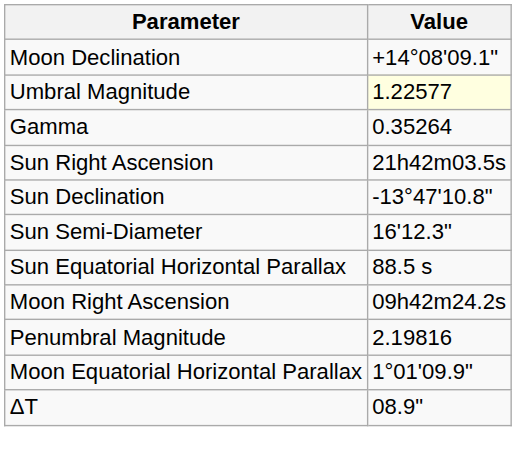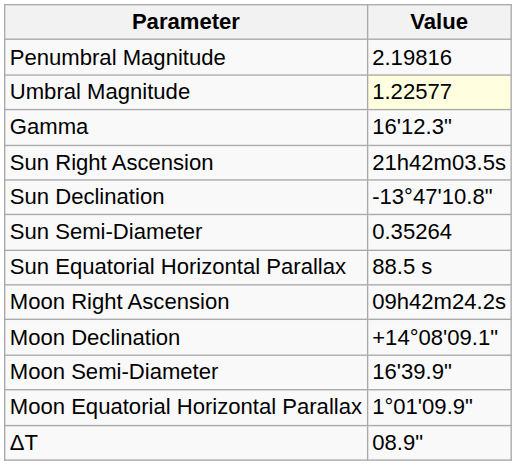rows swapped: Penumbral Magnitude <-> Moon Declination
Gamma | Value: 0.35264 -> 16'12.3"
Sun Semi-Diameter | Value: 16'12.3" -> 0.35264
+ row: Moon Semi-Diameter | 16'39.9"
